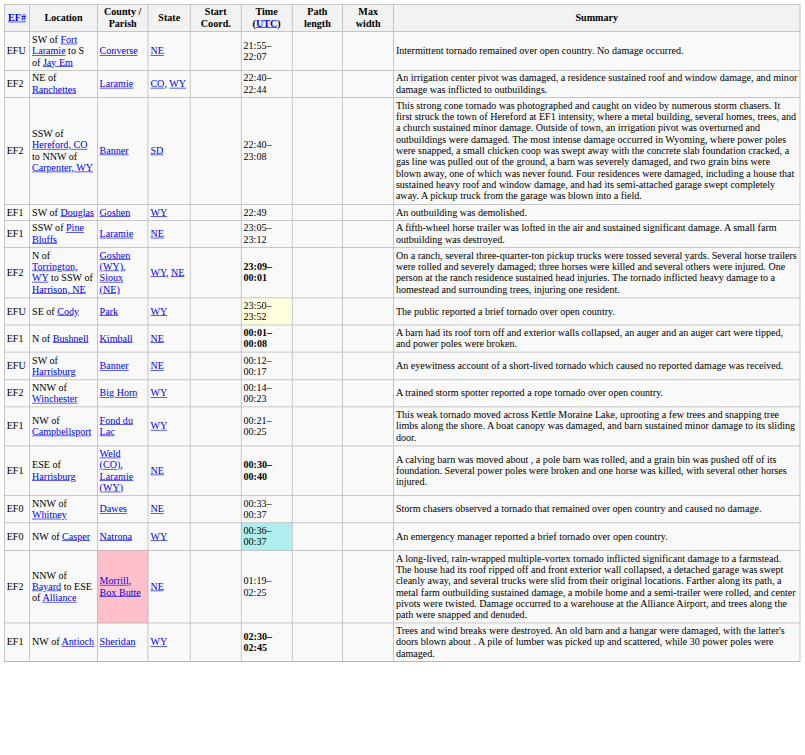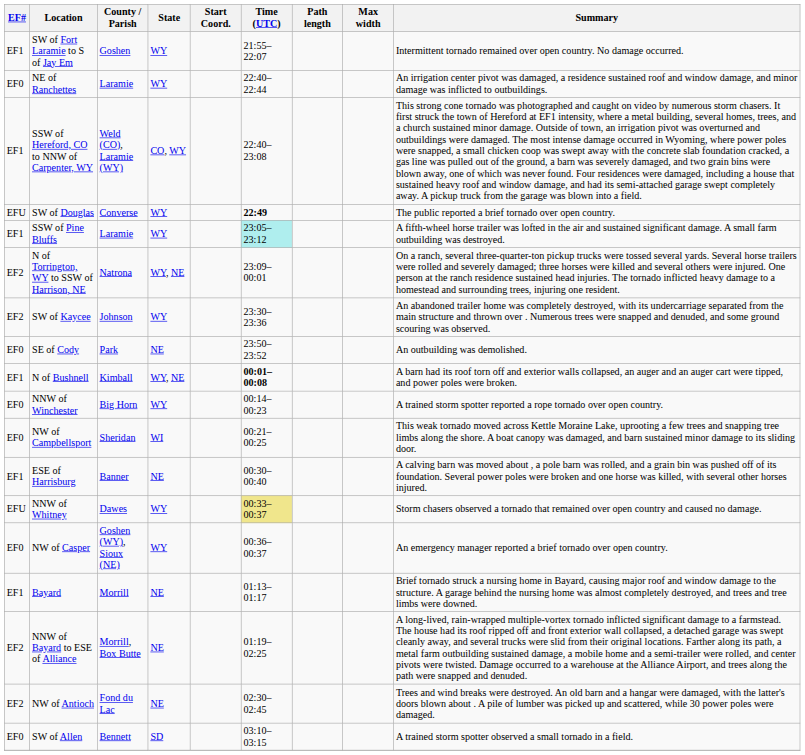SW of Fort Laramie to S of Jay Em | EF#: EFU -> EF1
SW of Fort Laramie to S of Jay Em | County / Parish: Converse -> Goshen
SW of Fort Laramie to S of Jay Em | State: NE -> WY
NE of Ranchettes | EF#: EF2 -> EF0
NE of Ranchettes | State: CO, WY -> WY
SSW of Hereford, CO to NNW of Carpenter, WY | EF#: EF2 -> EF1
SSW of Hereford, CO to NNW of Carpenter, WY | County / Parish: Banner -> Weld (CO), Laramie (WY)
SSW of Hereford, CO to NNW of Carpenter, WY | State: SD -> CO, WY
SW of Douglas | EF#: EF1 -> EFU
SW of Douglas | County / Parish: Goshen -> Converse
SW of Douglas | Time (UTC): normal -> bold
SW of Douglas | Summary: An outbuilding was demolished. -> The public reported a brief tornado over open country.
SSW of Pine Bluffs | State: NE -> WY
SSW of Pine Bluffs | Time (UTC): no background -> paleturquoise background
N of Torrington, WY to SSW of Harrison, NE | County / Parish: Goshen (WY), Sioux (NE) -> Natrona
N of Torrington, WY to SSW of Harrison, NE | Time (UTC): bold -> normal
+ row: EF2 | SW of Kaycee | Johnson | WY | 23:30–23:36 | An abandoned trailer home was completely destroyed, with its undercarriage separated from the main structure and thrown over . Numerous trees were snapped and denuded, and some ground scouring was observed.
SE of Cody | EF#: EFU -> EF0
SE of Cody | State: WY -> NE
SE of Cody | Time (UTC): lightyellow background -> no background
SE of Cody | Summary: The public reported a brief tornado over open country. -> An outbuilding was demolished.
N of Bushnell | State: NE -> WY, NE
- row: EFU | SW of Harrisburg | Banner | NE | 00:12–00:17 | An eyewitness account of a short-lived tornado which caused no reported damage was received.
NNW of Winchester | EF#: EF2 -> EF0
NW of Campbellsport | EF#: EF1 -> EF0
NW of Campbellsport | County / Parish: Fond du Lac -> Sheridan
NW of Campbellsport | State: WY -> WI
ESE of Harrisburg | County / Parish: Weld (CO), Laramie (WY) -> Banner
ESE of Harrisburg | Time (UTC): bold -> normal
NNW of Whitney | EF#: EF0 -> EFU
NNW of Whitney | State: NE -> WY
NNW of Whitney | Time (UTC): no background -> khaki background
NW of Casper | County / Parish: Natrona -> Goshen (WY), Sioux (NE)
NW of Casper | Time (UTC): paleturquoise background -> no background
+ row: EF1 | Bayard | Morrill | NE | 01:13–01:17 | Brief tornado struck a nursing home in Bayard, causing major roof and window damage to the structure. A garage behind the nursing home was almost completely destroyed, and trees and tree limbs were downed.
NNW of Bayard to ESE of Alliance | County / Parish: pink background -> no background
NW of Antioch | EF#: EF1 -> EF2
NW of Antioch | County / Parish: Sheridan -> Fond du Lac
NW of Antioch | State: WY -> NE
NW of Antioch | Time (UTC): bold -> normal
+ row: EF0 | SW of Allen | Bennett | SD | 03:10–03:15 | A trained storm spotter observed a small tornado in a field.
